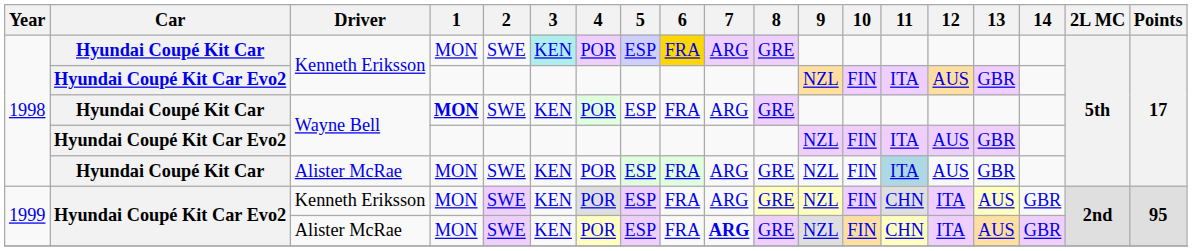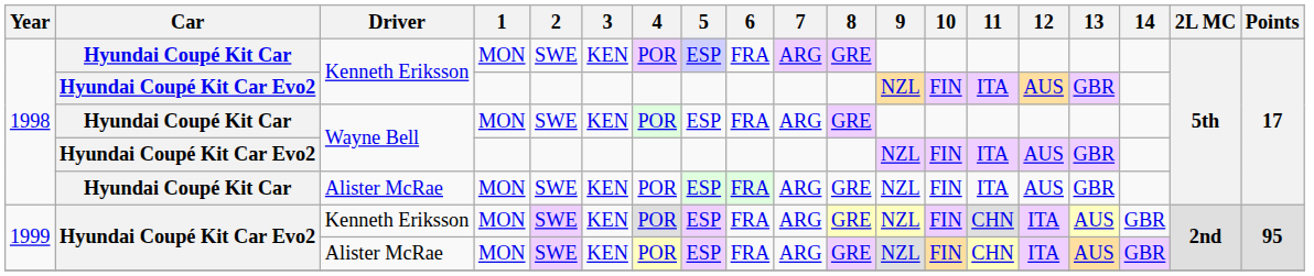Hyundai Coupé Kit Car / Kenneth Eriksson | 3: paleturquoise background -> no background
Hyundai Coupé Kit Car / Kenneth Eriksson | 6: gold background -> no background
Hyundai Coupé Kit Car / Wayne Bell | 1: bold -> normal
Hyundai Coupé Kit Car / Alister McRae | 11: lightblue background -> no background
Hyundai Coupé Kit Car Evo2 / Alister McRae | 7: bold -> normal
